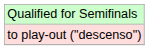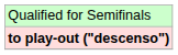row 2 | column 1: normal -> bold
